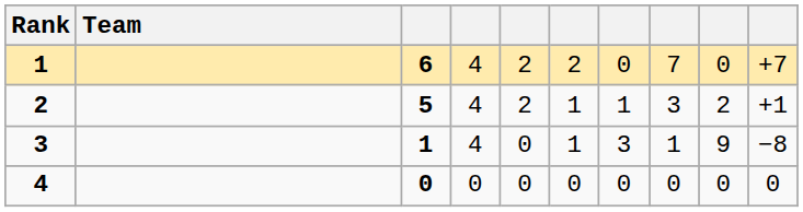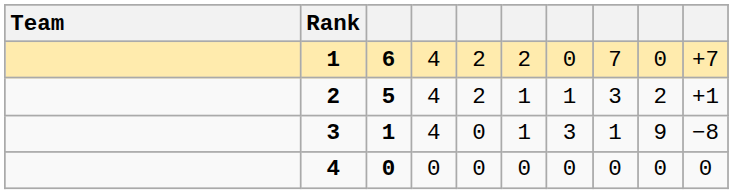columns swapped: Rank <-> Team
